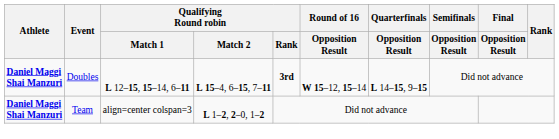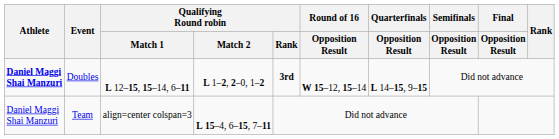Doubles | Qualifying Round robin / Match 2: L 15–4, 6–15, 7–11 -> L 1–2, 2–0, 1–2
Team | Athlete: bold -> normal
Team | Qualifying Round robin / Match 2: L 1–2, 2–0, 1–2 -> L 15–4, 6–15, 7–11
